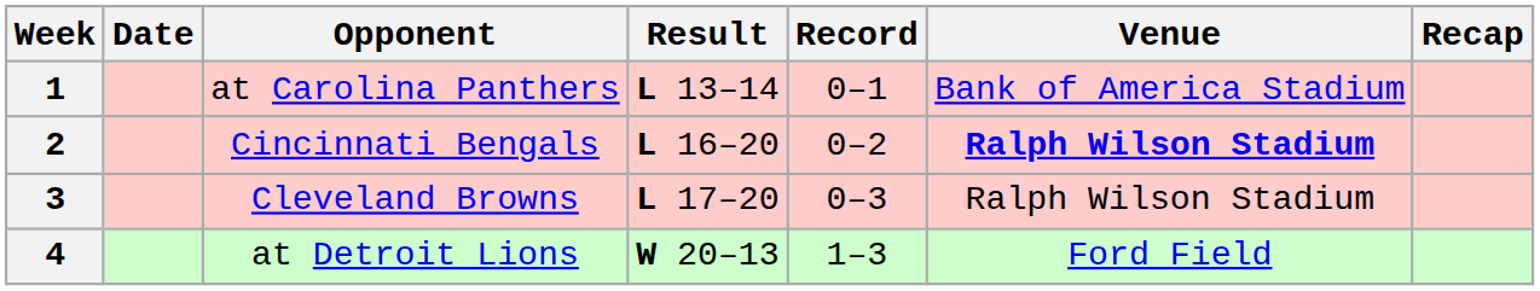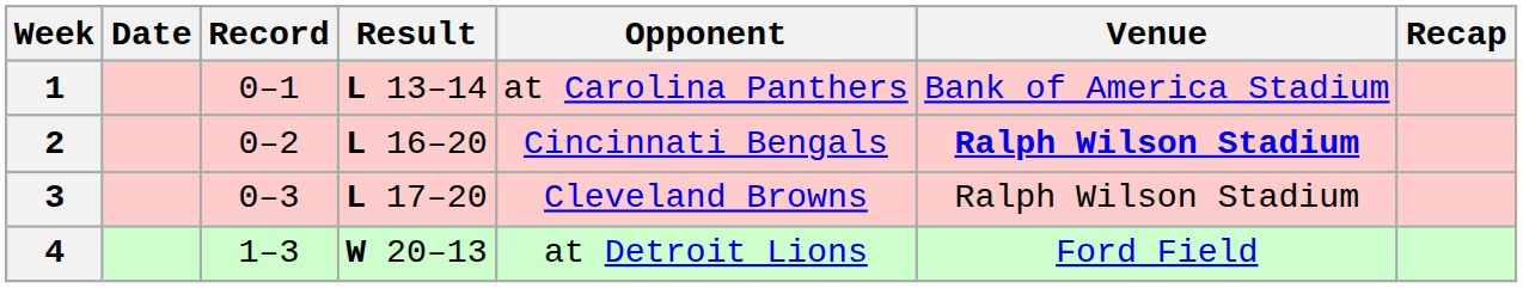columns swapped: Opponent <-> Record
